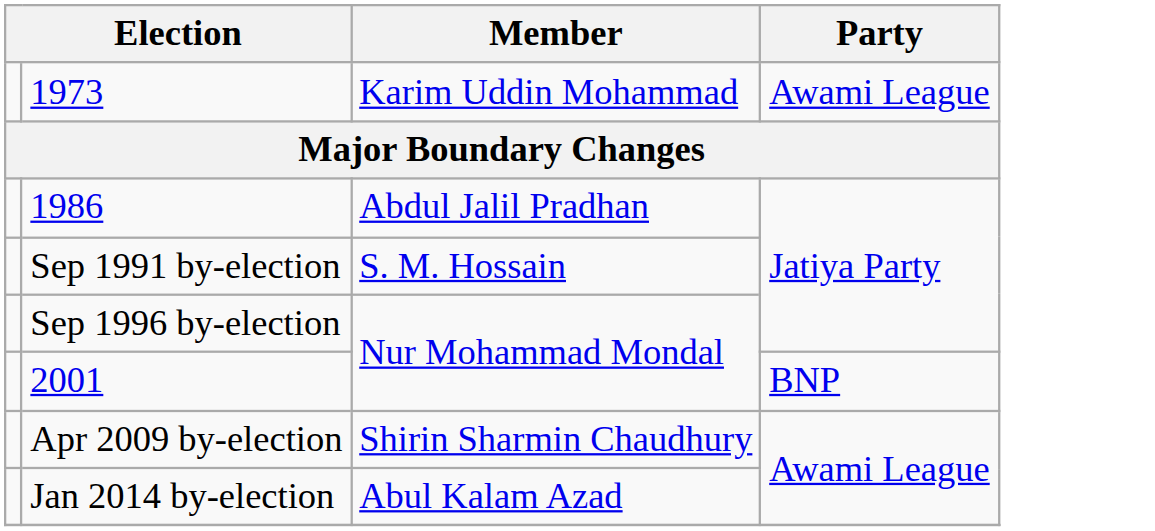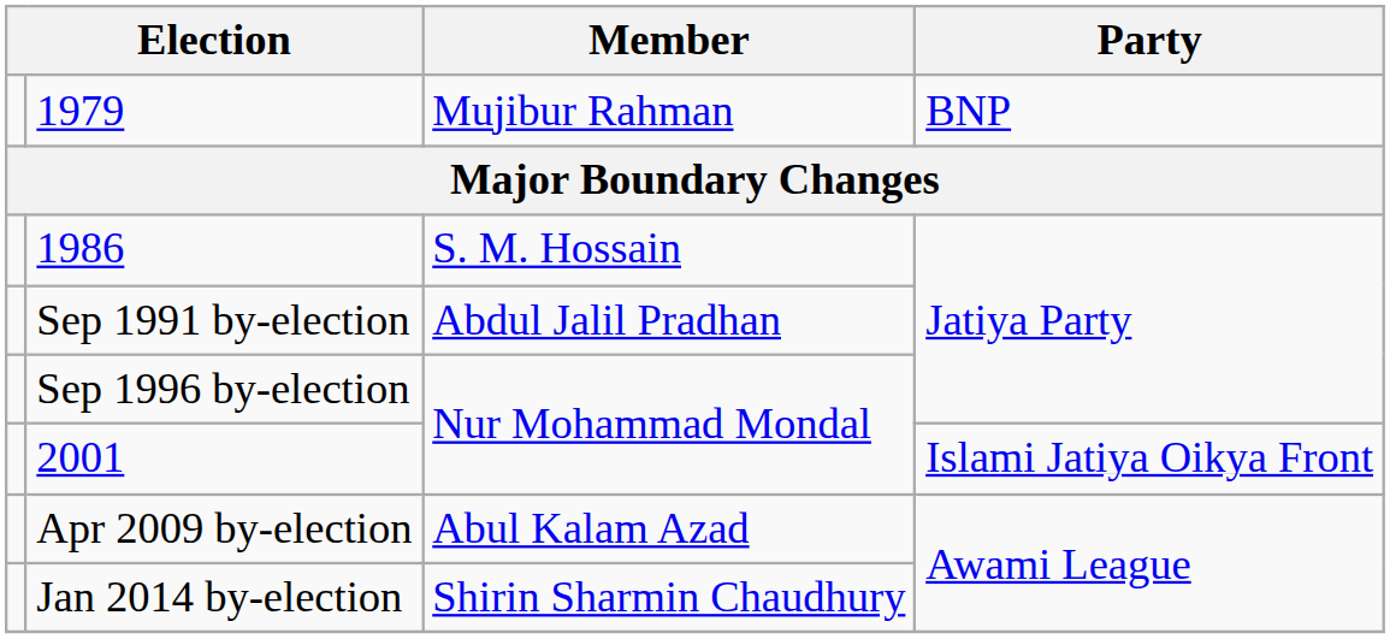- row: 1973 | Karim Uddin Mohammad | Awami League
+ row: 1979 | Mujibur Rahman | BNP
1986 | Member: Abdul Jalil Pradhan -> S. M. Hossain
Sep 1991 by-election | Member: S. M. Hossain -> Abdul Jalil Pradhan
2001 | Party: BNP -> Islami Jatiya Oikya Front
Apr 2009 by-election | Member: Shirin Sharmin Chaudhury -> Abul Kalam Azad
Jan 2014 by-election | Member: Abul Kalam Azad -> Shirin Sharmin Chaudhury
